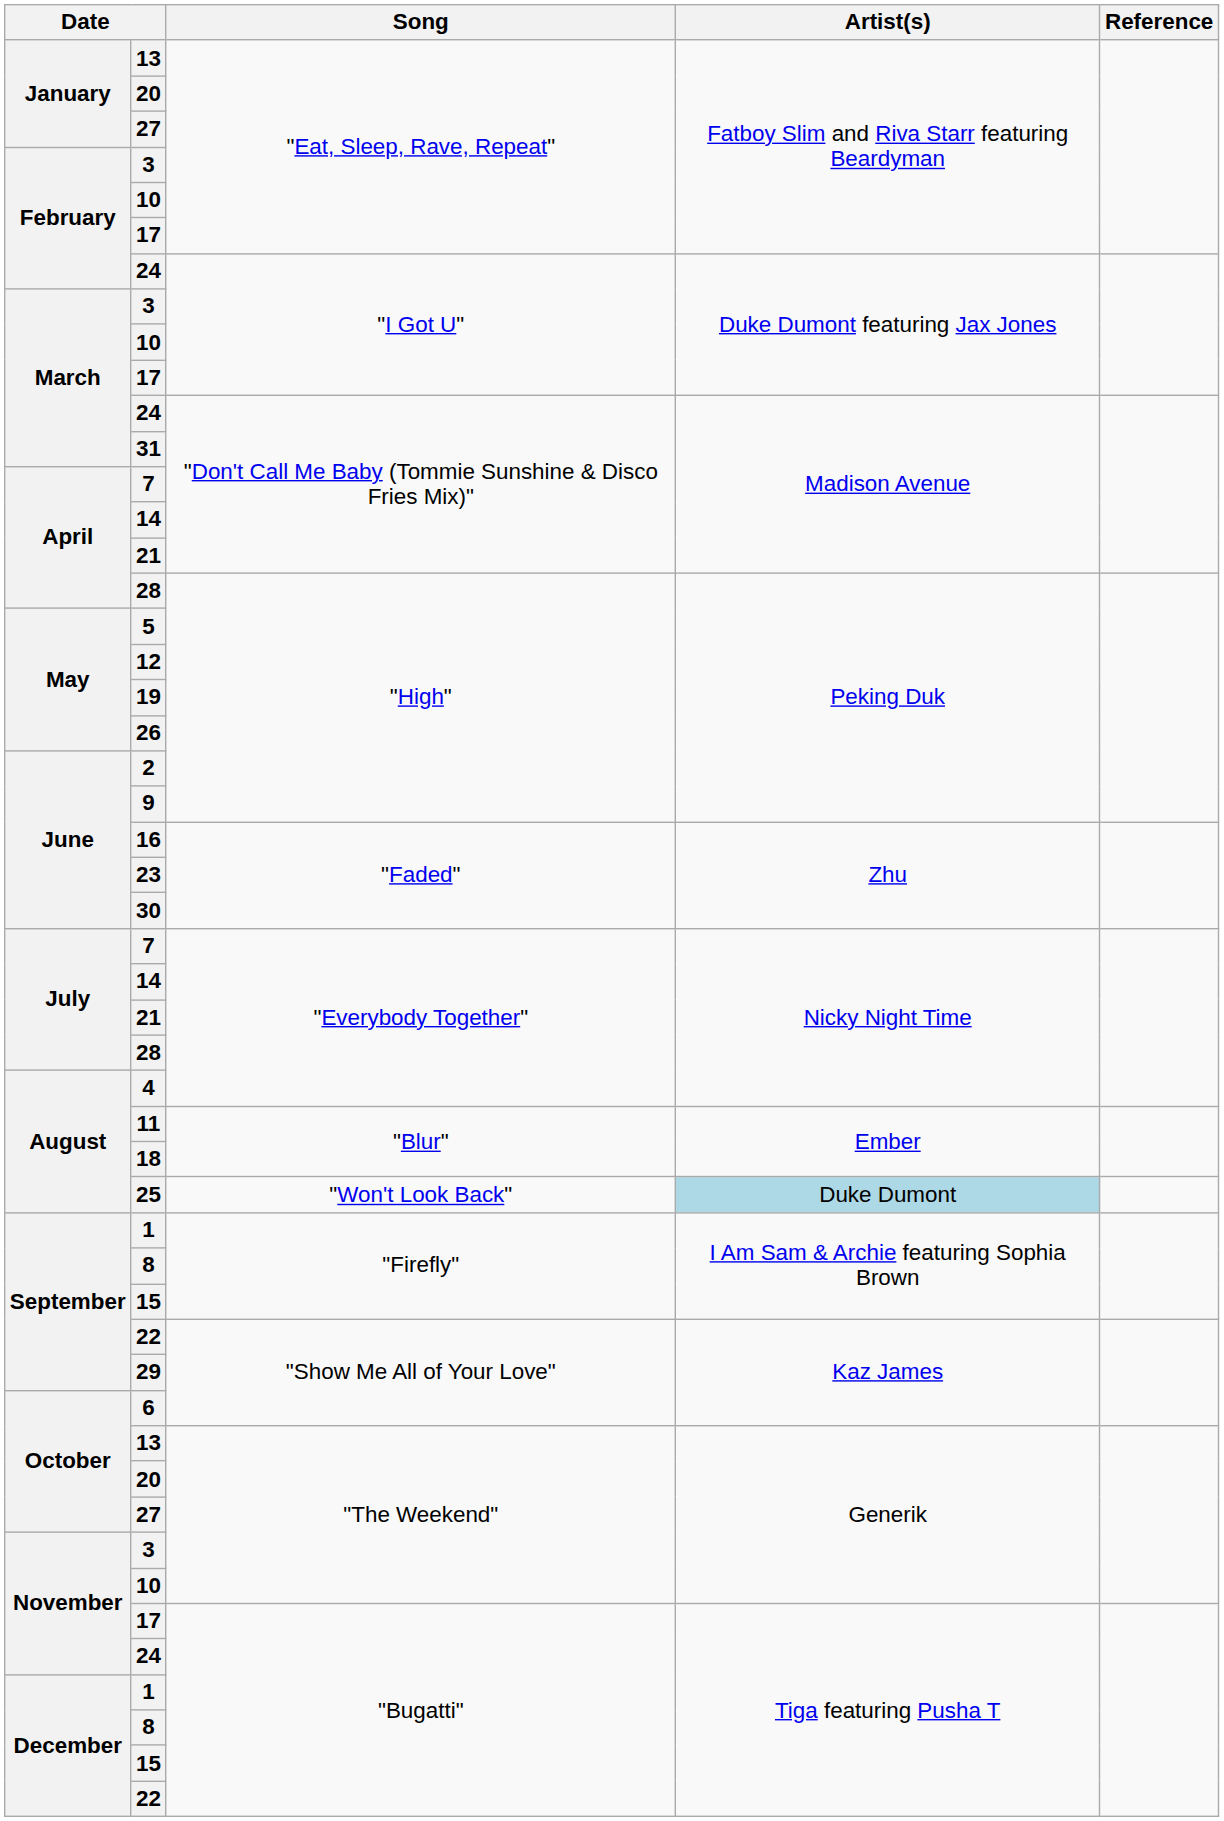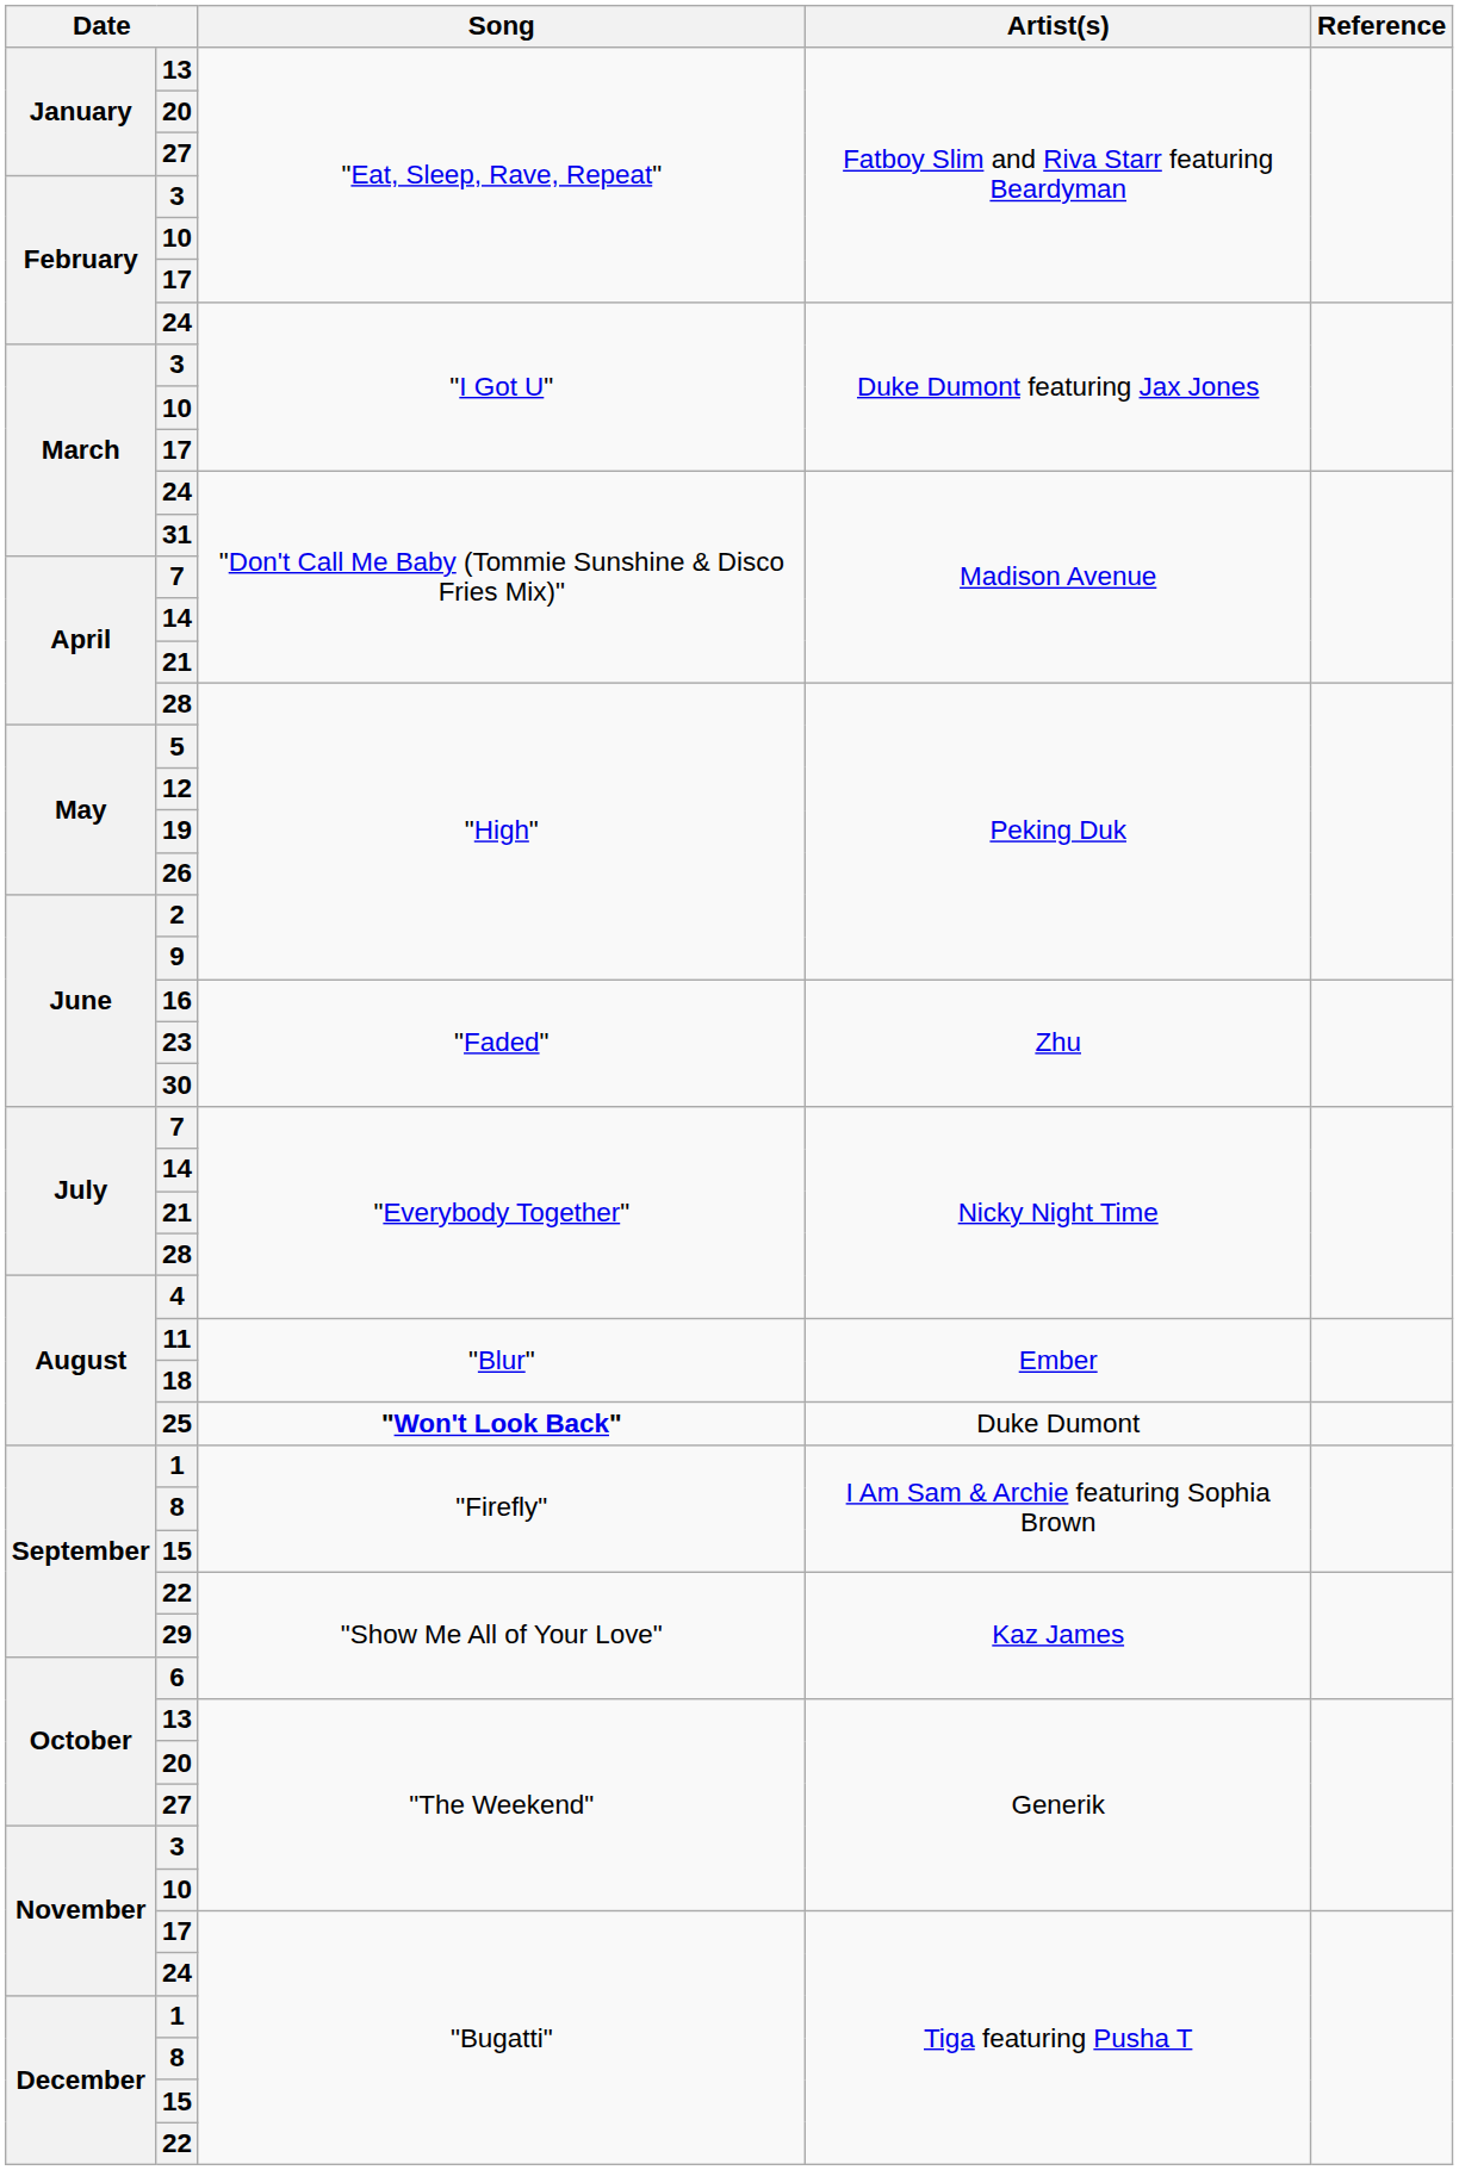"Won't Look Back" | Song: normal -> bold
"Won't Look Back" | Artist(s): lightblue background -> no background
